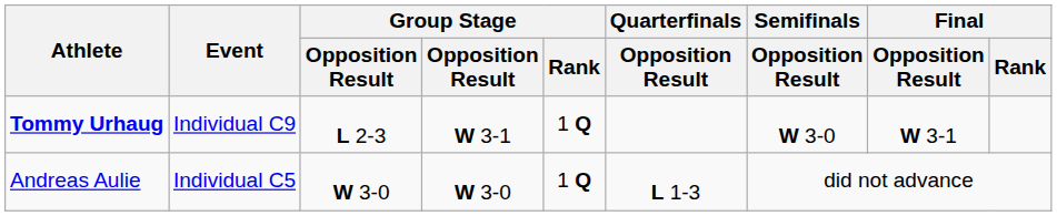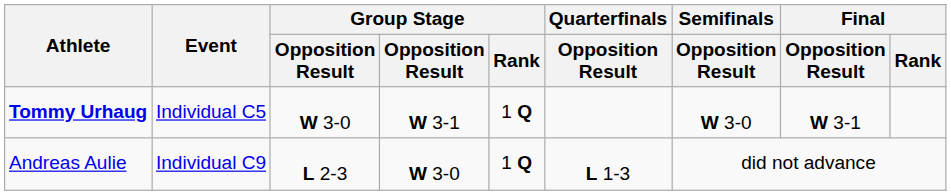Tommy Urhaug | Event: Individual C9 -> Individual C5
Tommy Urhaug | column 3: L 2-3 -> W 3-0
Andreas Aulie | Event: Individual C5 -> Individual C9
Andreas Aulie | column 3: W 3-0 -> L 2-3
